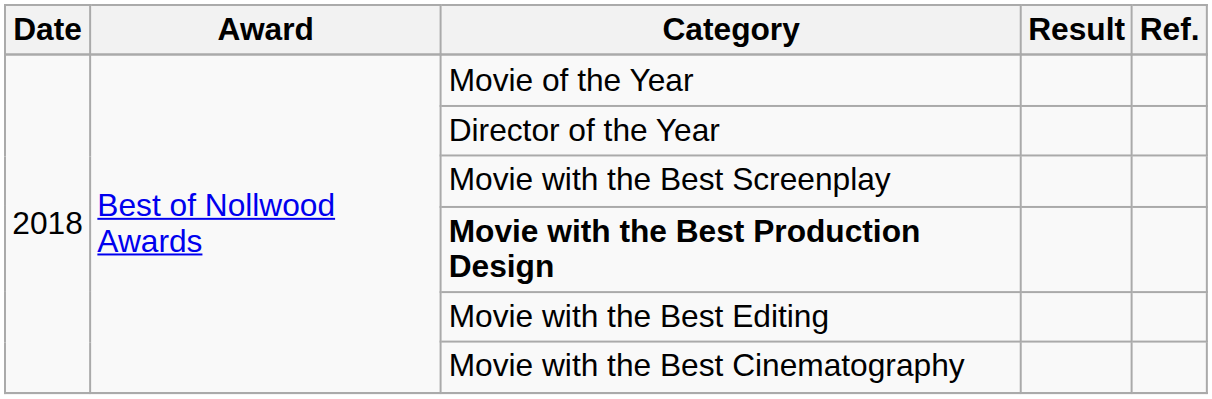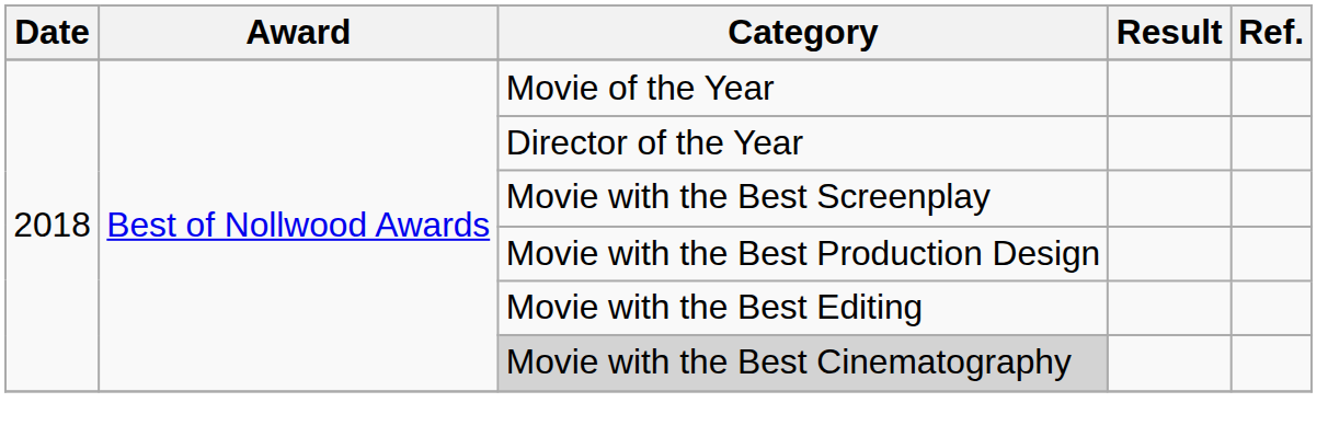Movie with the Best Production Design | Category: bold -> normal
Movie with the Best Cinematography | Category: no background -> lightgrey background
